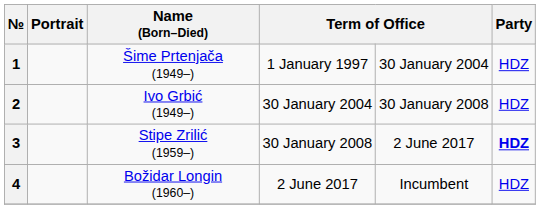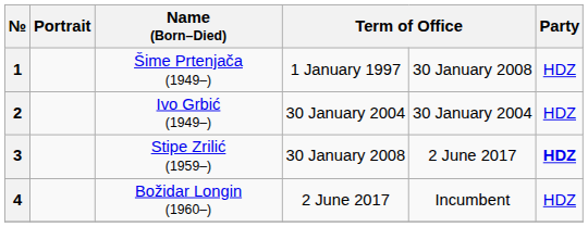1 | column 5: 30 January 2004 -> 30 January 2008
2 | column 5: 30 January 2008 -> 30 January 2004
